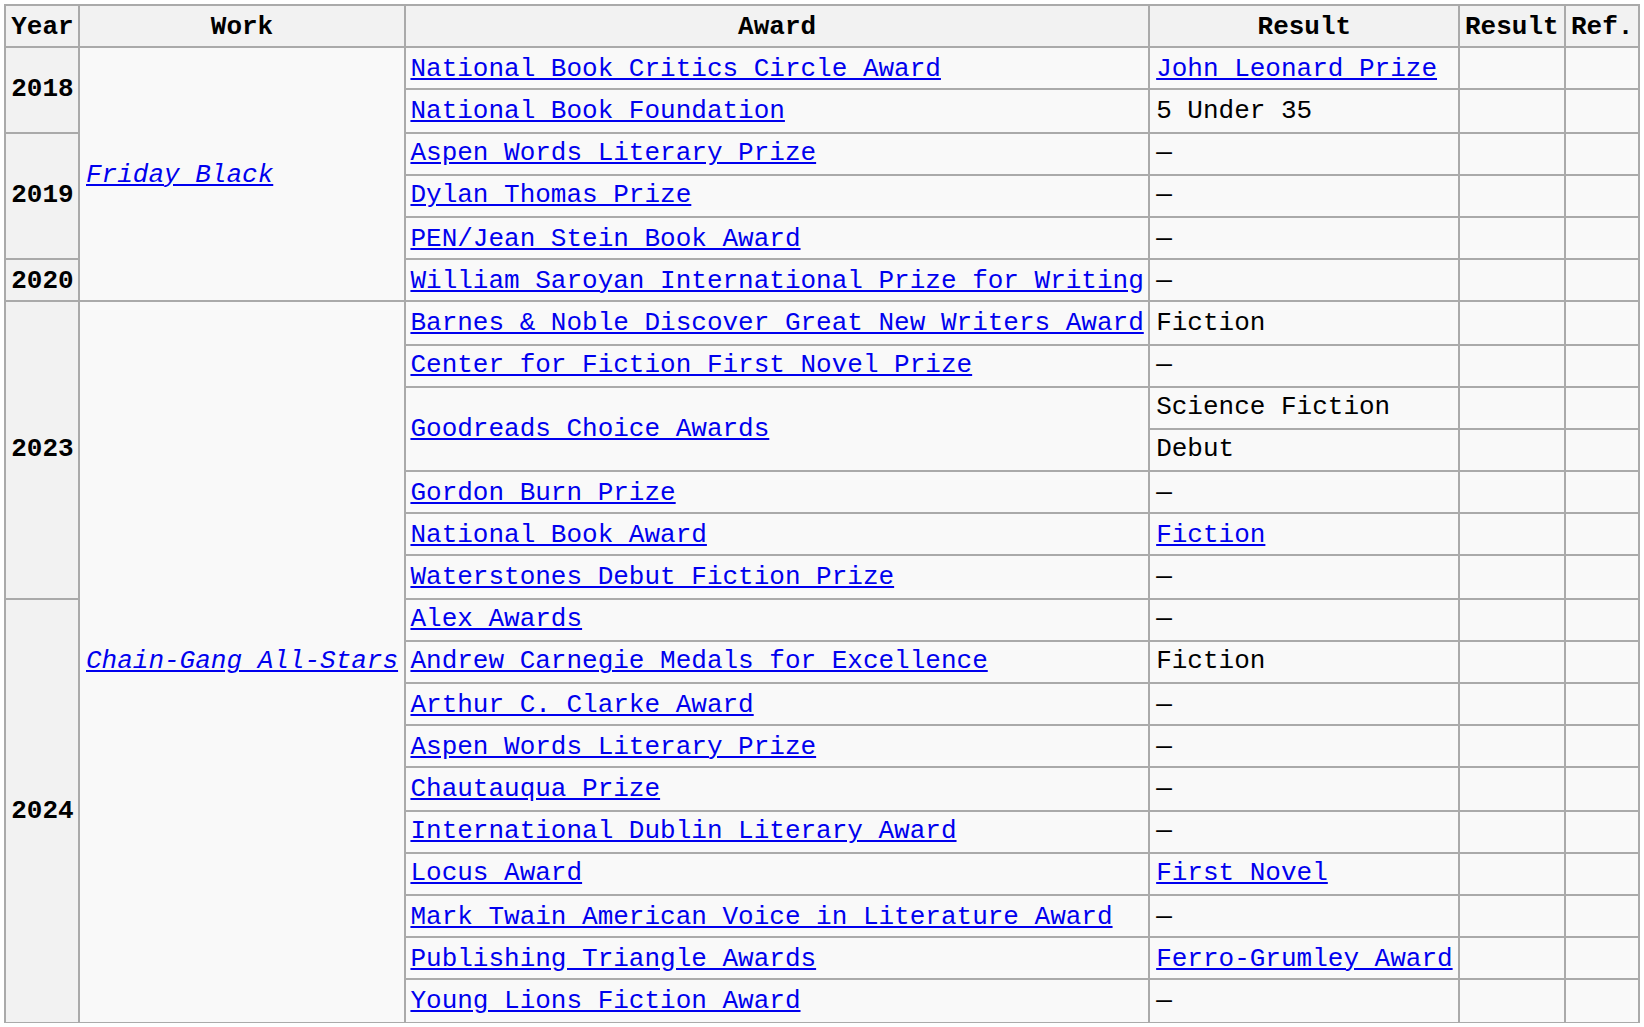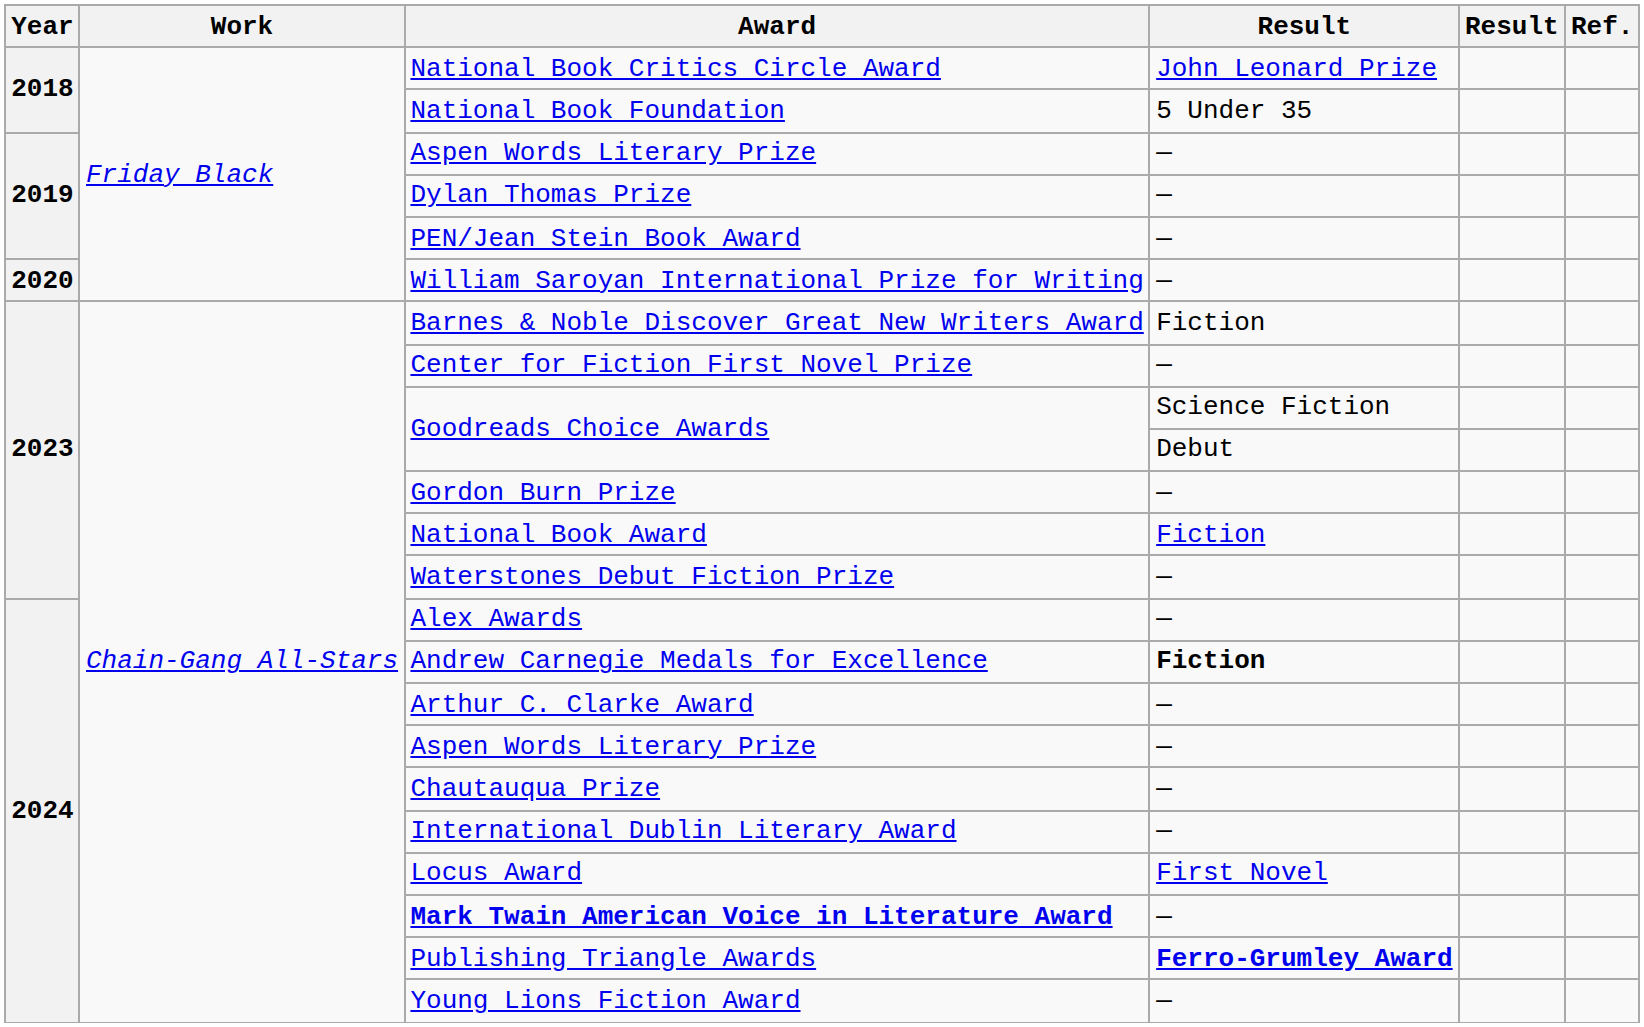Andrew Carnegie Medals for Excellence | column 4: normal -> bold
Mark Twain American Voice in Literature Award | Award: normal -> bold
Publishing Triangle Awards | column 4: normal -> bold
